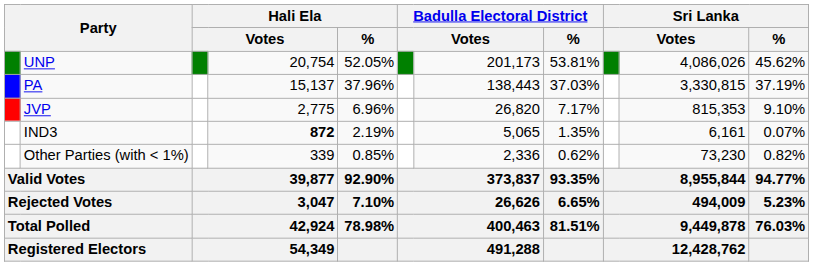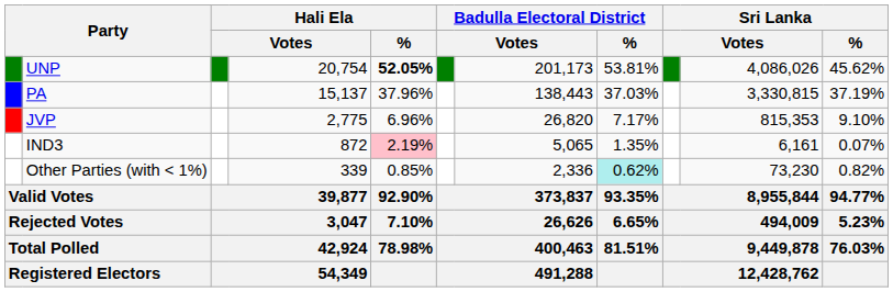UNP | Hali Ela / %: normal -> bold
IND3 | column 4: bold -> normal
IND3 | Hali Ela / %: no background -> pink background
Other Parties (with < 1%) | Badulla Electoral District / %: no background -> paleturquoise background
